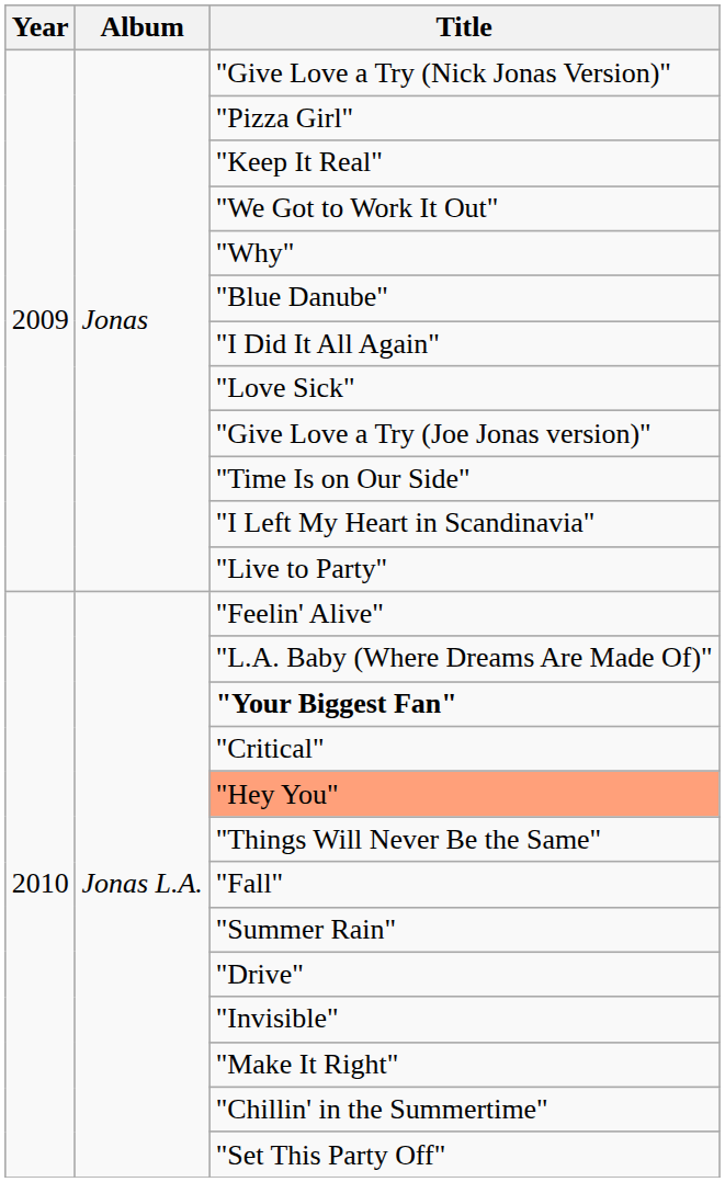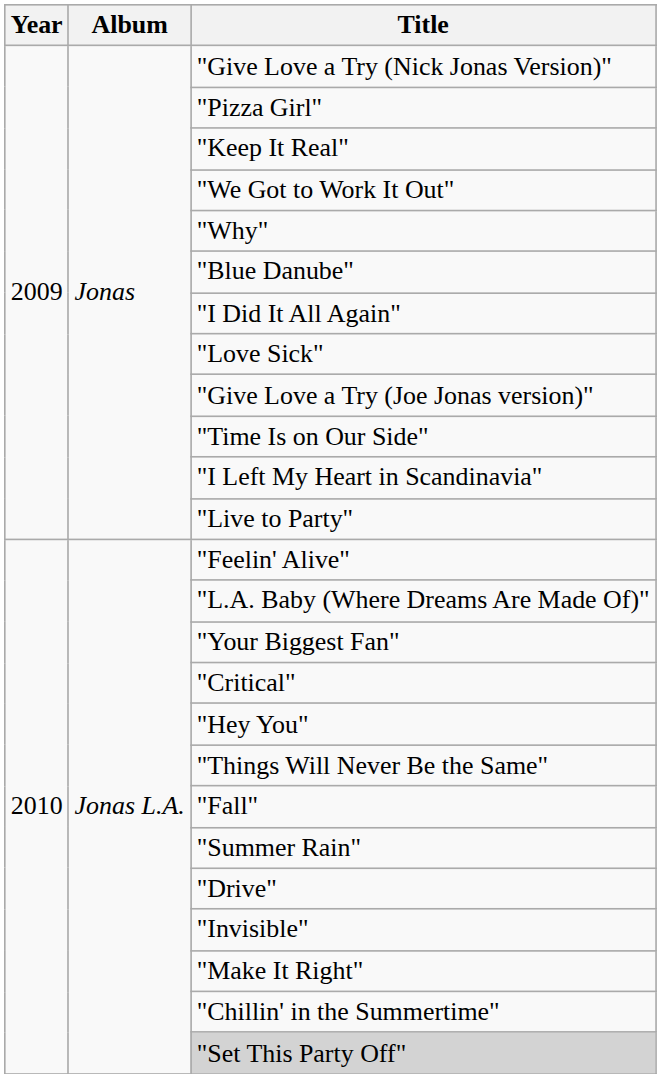"Your Biggest Fan" | Title: bold -> normal
"Hey You" | Title: lightsalmon background -> no background
"Set This Party Off" | Title: no background -> lightgrey background
